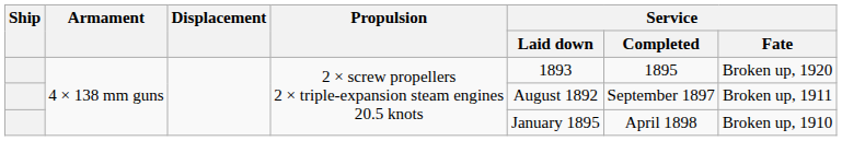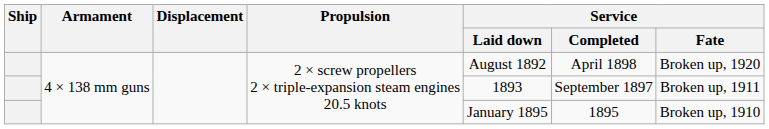row 3 | Service / Laid down: 1893 -> August 1892
row 3 | Service / Completed: 1895 -> April 1898
row 4 | Service / Laid down: August 1892 -> 1893
row 5 | Service / Completed: April 1898 -> 1895
